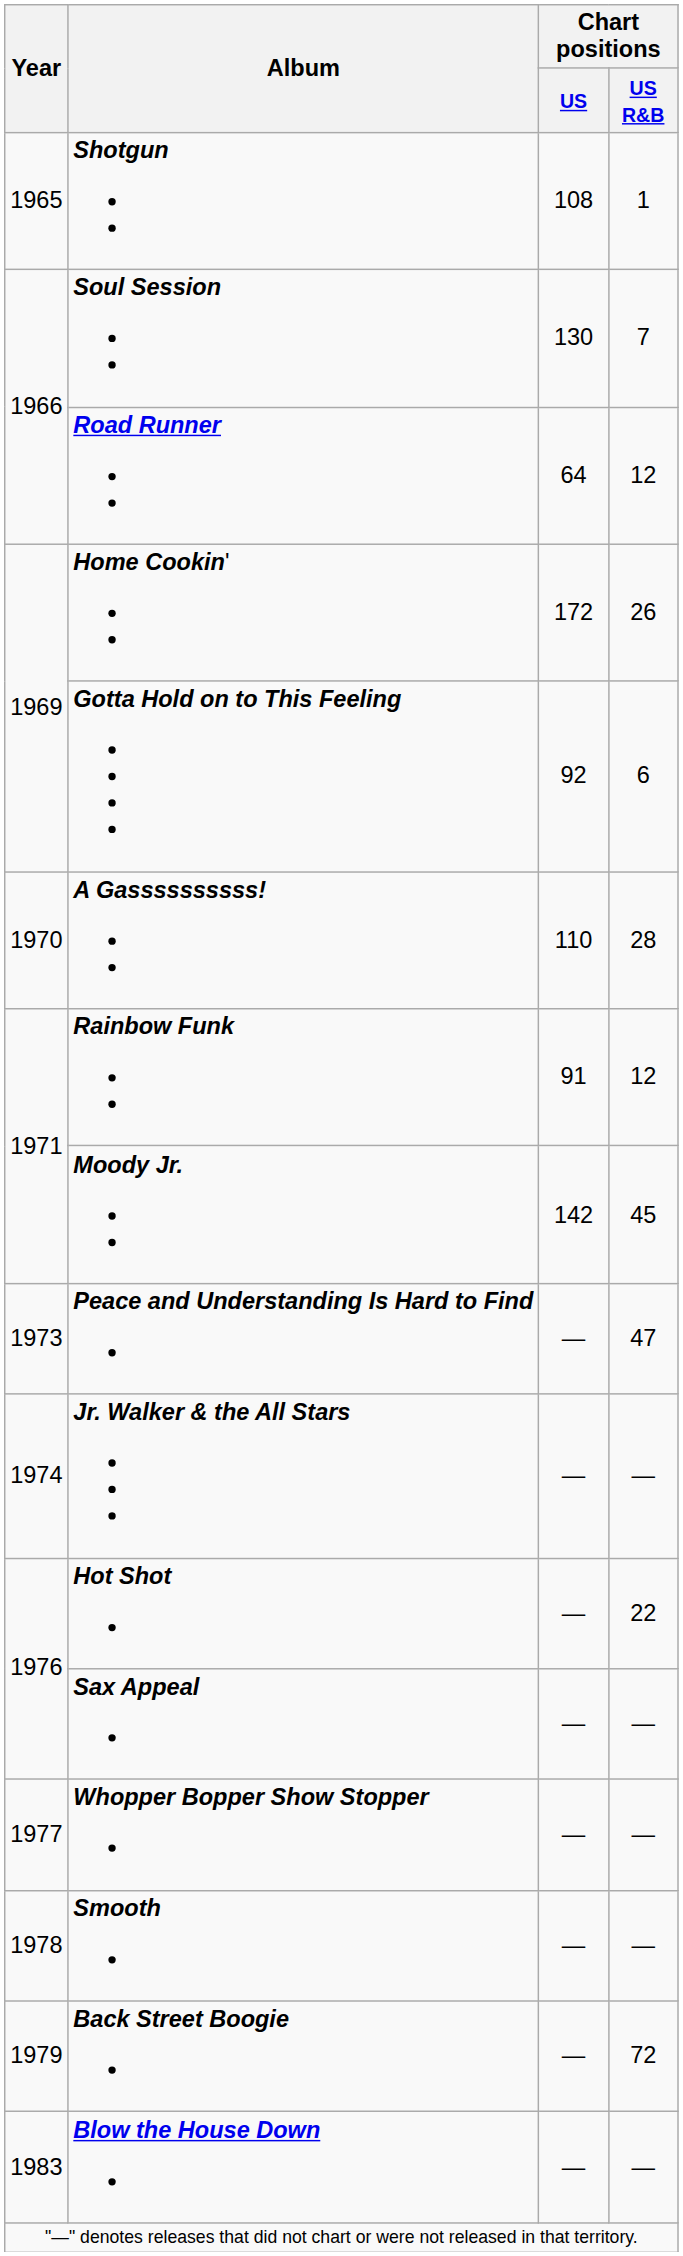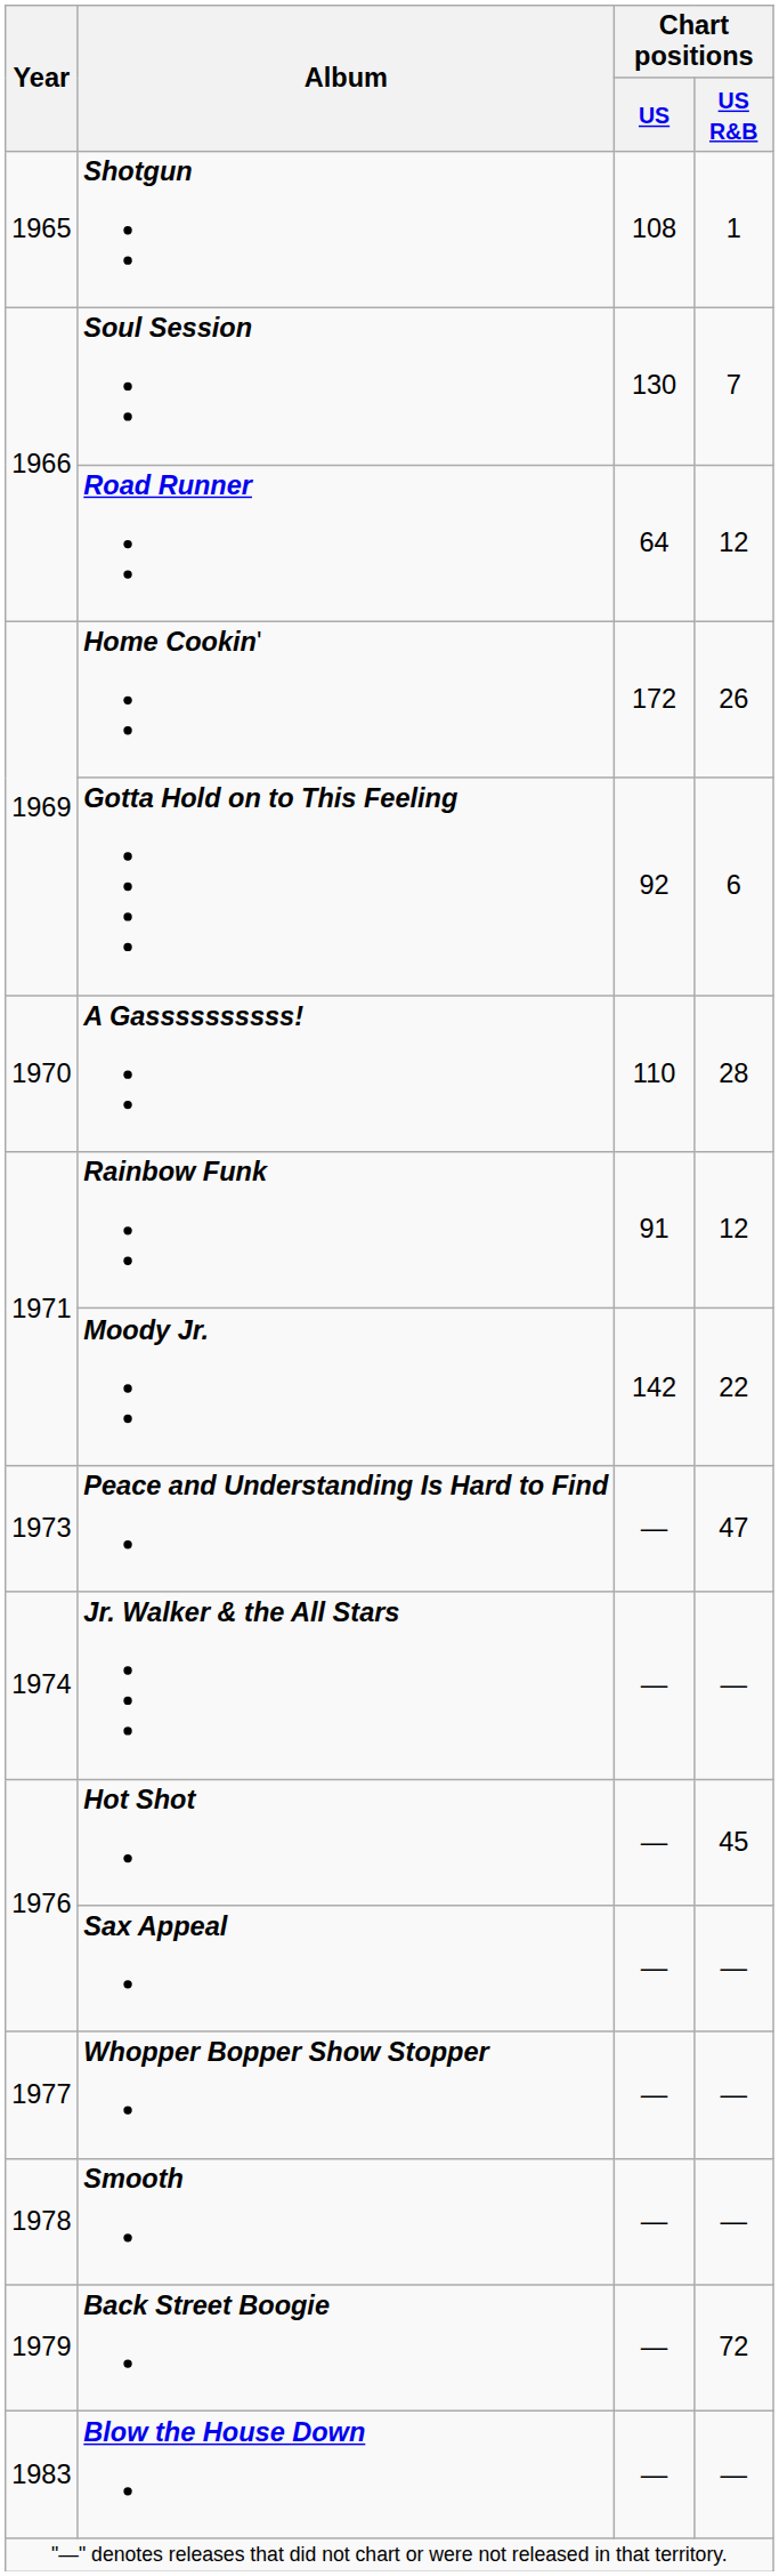Moody Jr. | Chart positions / US R&B: 45 -> 22
Hot Shot | Chart positions / US R&B: 22 -> 45
